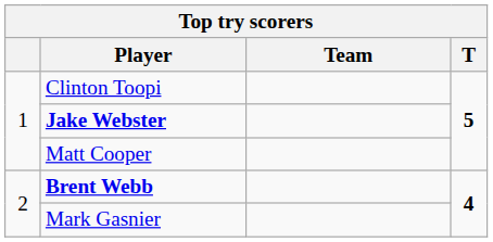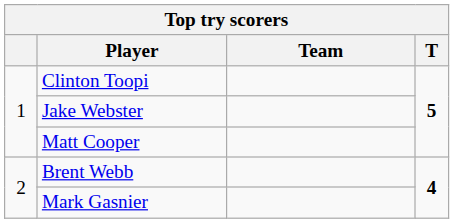Jake Webster | Player: bold -> normal
Brent Webb | Player: bold -> normal
